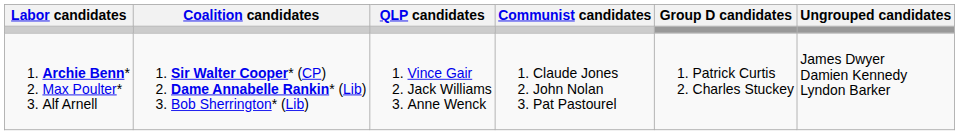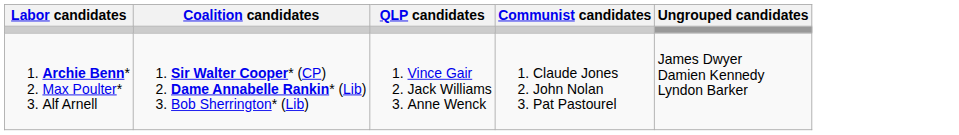- column: Group D candidates | Patrick Curtis Charles Stuckey
